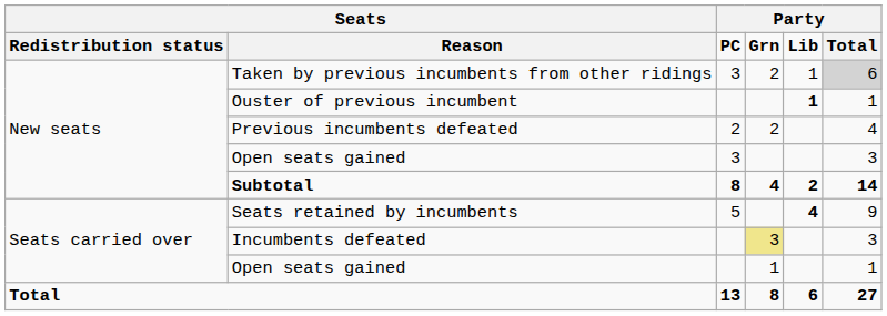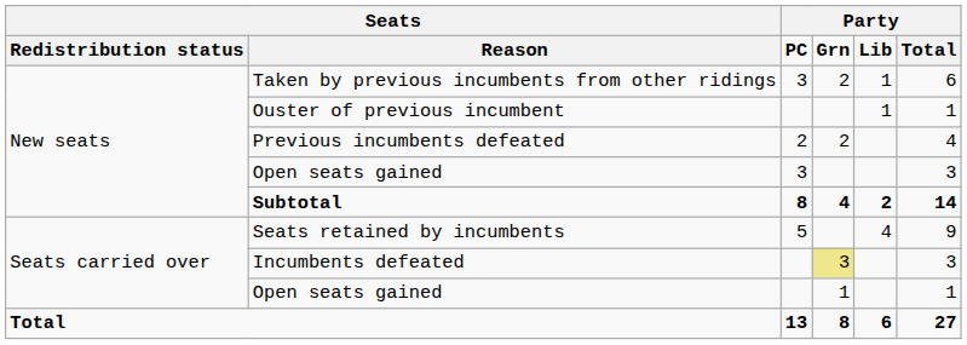Taken by previous incumbents from other ridings | column 6: lightgrey background -> no background
Ouster of previous incumbent | column 5: bold -> normal
Seats retained by incumbents | column 5: bold -> normal
